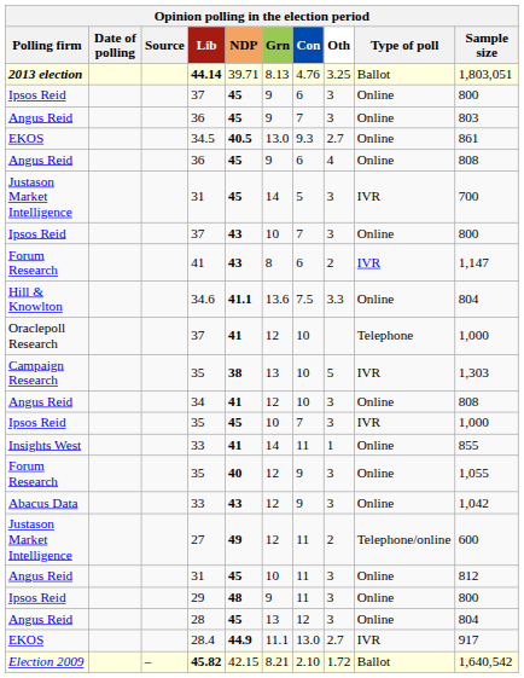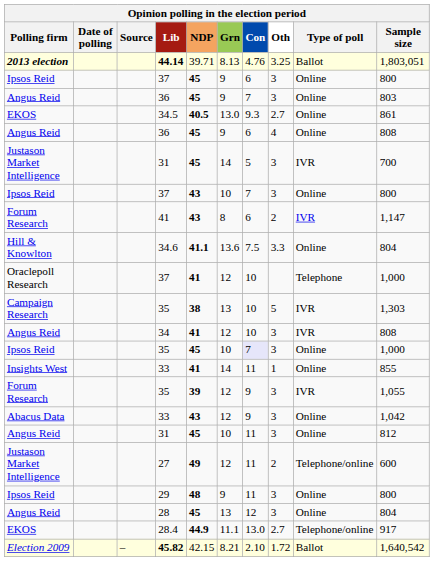34 | Type of poll: Online -> IVR
Ipsos Reid / 35 | Con: no background -> lavender background
Ipsos Reid / 35 | Type of poll: IVR -> Online
Forum Research / 35 | NDP: 40 -> 39
Forum Research / 35 | Type of poll: Online -> IVR
rows swapped: Angus Reid / 31 <-> 27
28.4 | Type of poll: IVR -> Telephone/online
